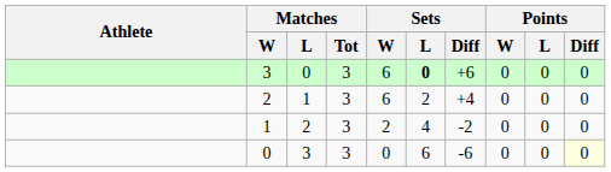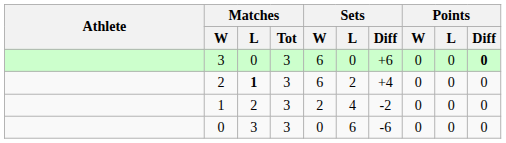row 3 | Sets / L: bold -> normal
row 3 | Points / Diff: normal -> bold
row 4 | Matches / L: normal -> bold
row 6 | Points / Diff: lightyellow background -> no background
